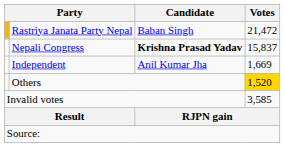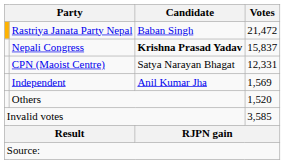+ row: CPN (Maoist Centre) | Satya Narayan Bhagat | 12,331
Independent | Votes: 1,669 -> 1,569
Others | Votes: gold background -> no background
